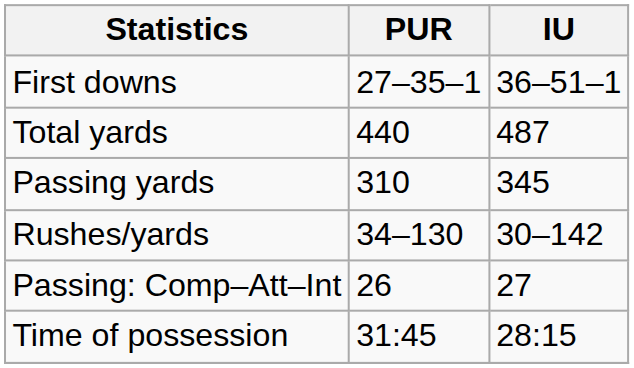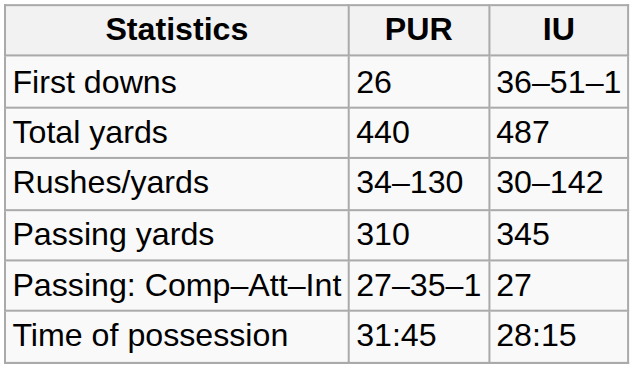First downs | PUR: 27–35–1 -> 26
rows swapped: Rushes/yards <-> Passing yards
Passing: Comp–Att–Int | PUR: 26 -> 27–35–1
